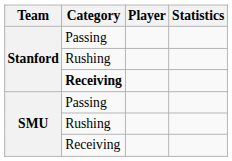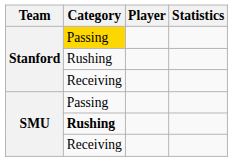Stanford / Passing | Category: no background -> gold background
Stanford / Receiving | Category: bold -> normal
SMU / Rushing | Category: normal -> bold
